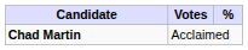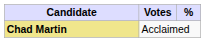Chad Martin | Candidate: no background -> khaki background
